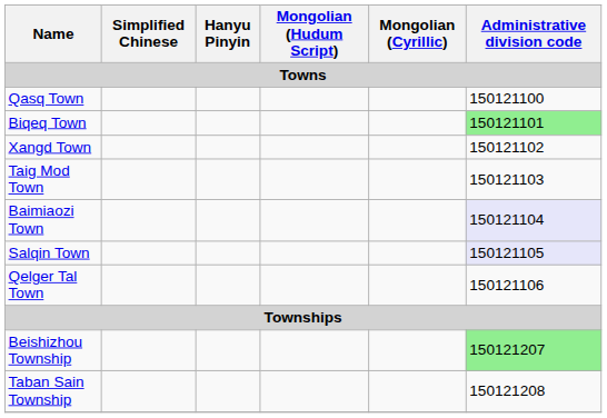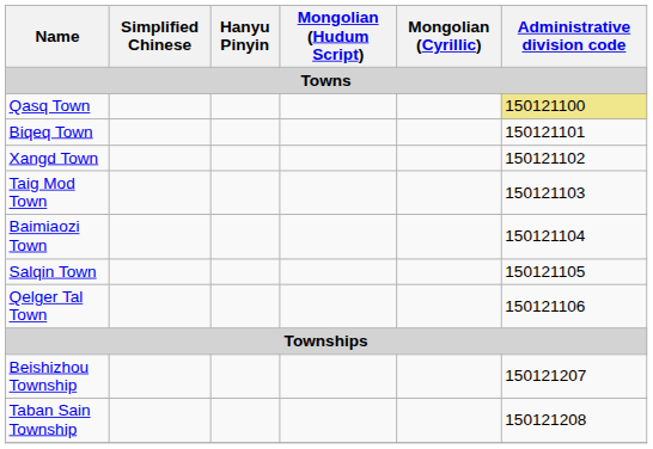Qasq Town | Administrative division code: no background -> khaki background
Biqeq Town | Administrative division code: lightgreen background -> no background
Baimiaozi Town | Administrative division code: lavender background -> no background
Salqin Town | Administrative division code: lavender background -> no background
Beishizhou Township | Administrative division code: lightgreen background -> no background
